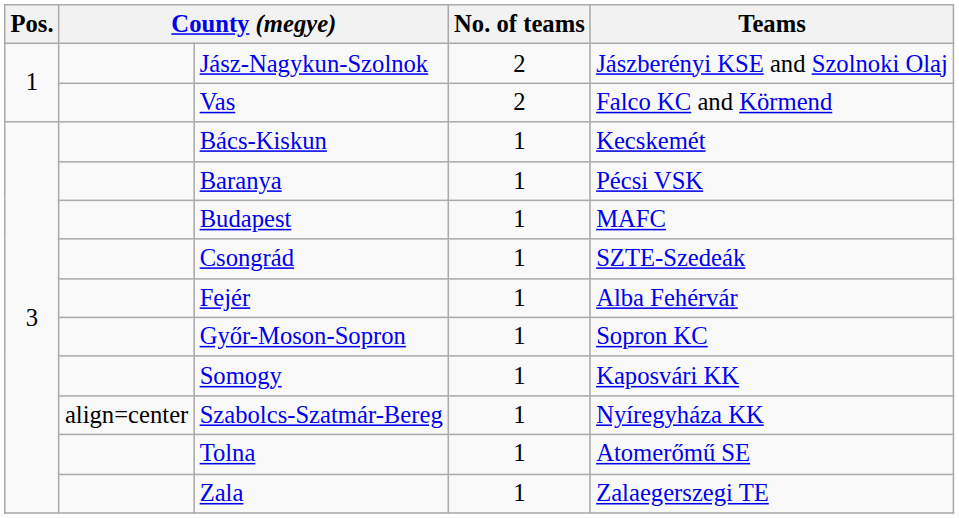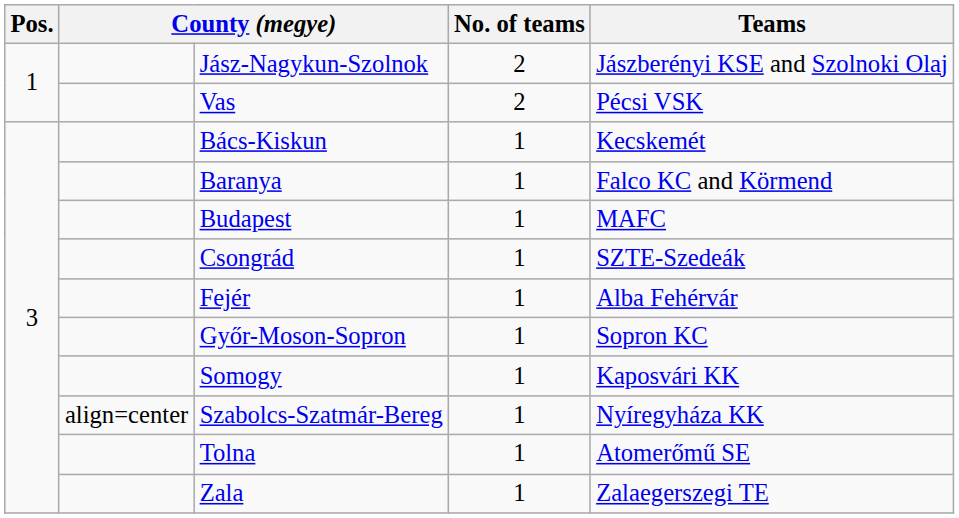Vas | Teams: Falco KC and Körmend -> Pécsi VSK
Baranya | Teams: Pécsi VSK -> Falco KC and Körmend
